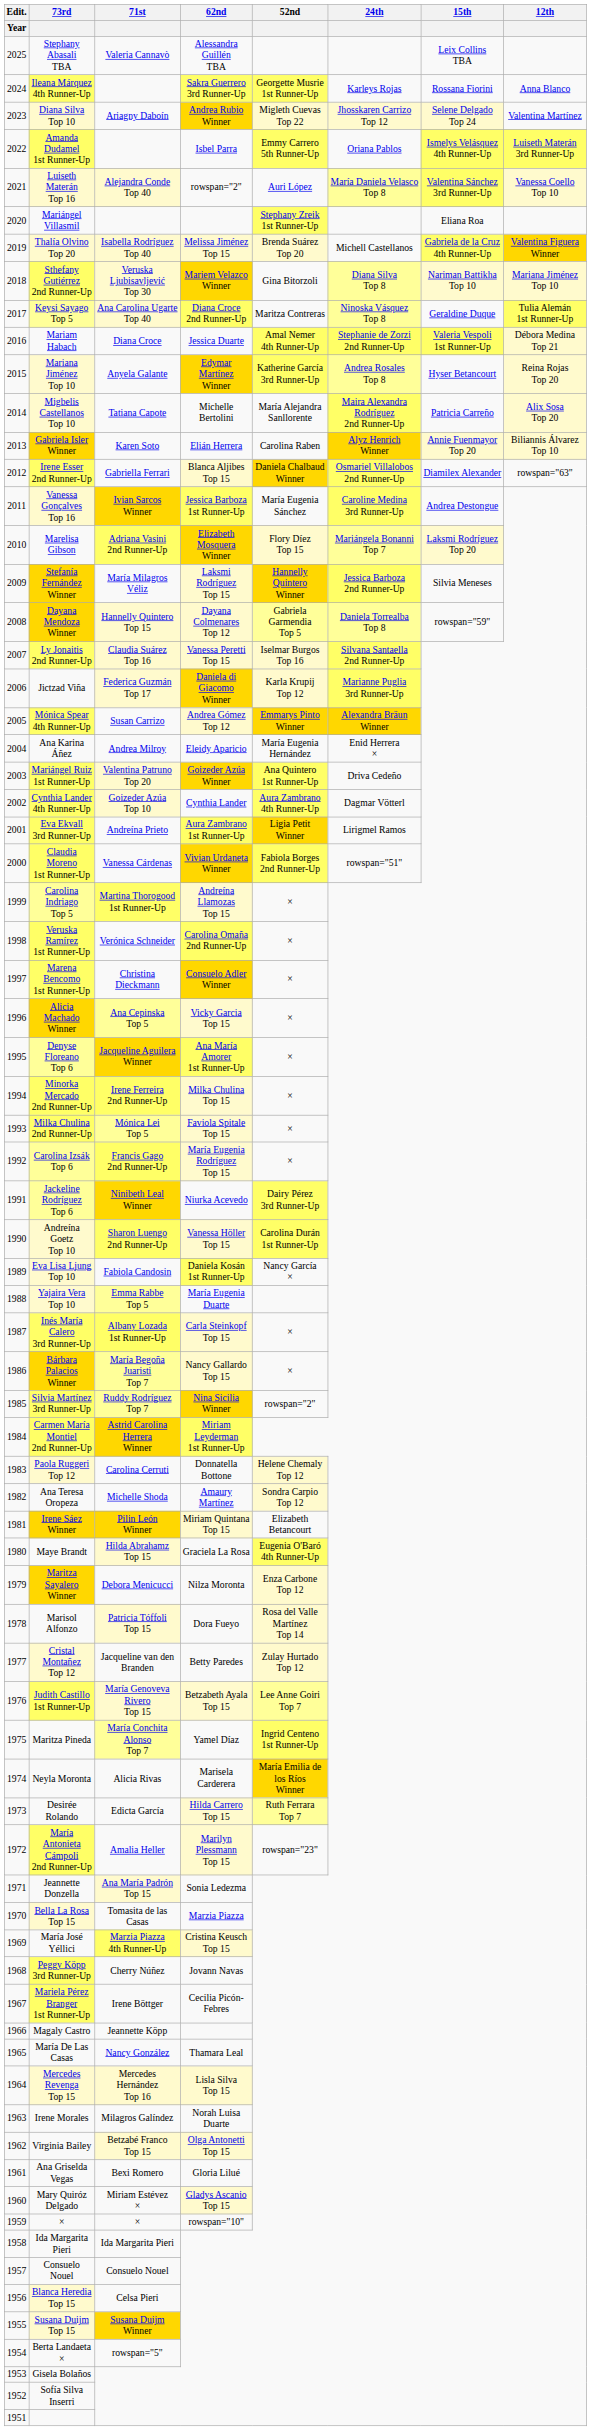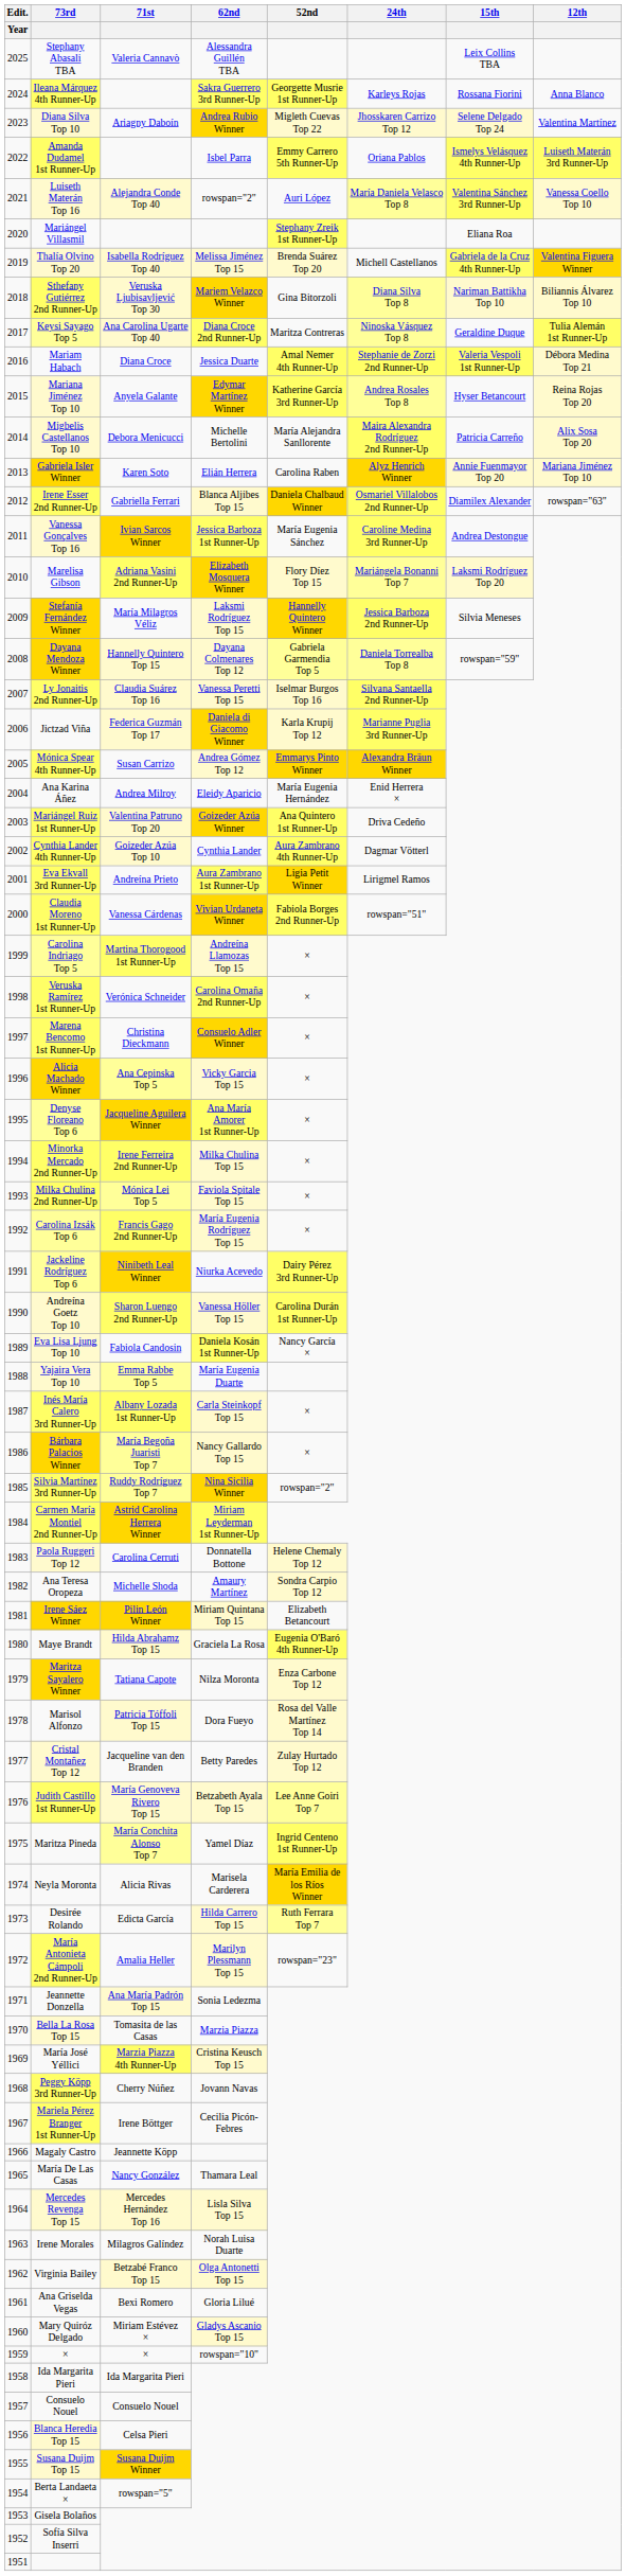Sthefany Gutiérrez 2nd Runner-Up | 12th: Mariana Jiménez Top 10 -> Biliannis Álvarez Top 10
Migbelis Castellanos Top 10 | 71st: Tatiana Capote -> Debora Menicucci
Gabriela Isler Winner | 12th: Biliannis Álvarez Top 10 -> Mariana Jiménez Top 10
Maritza Sayalero Winner | 71st: Debora Menicucci -> Tatiana Capote
